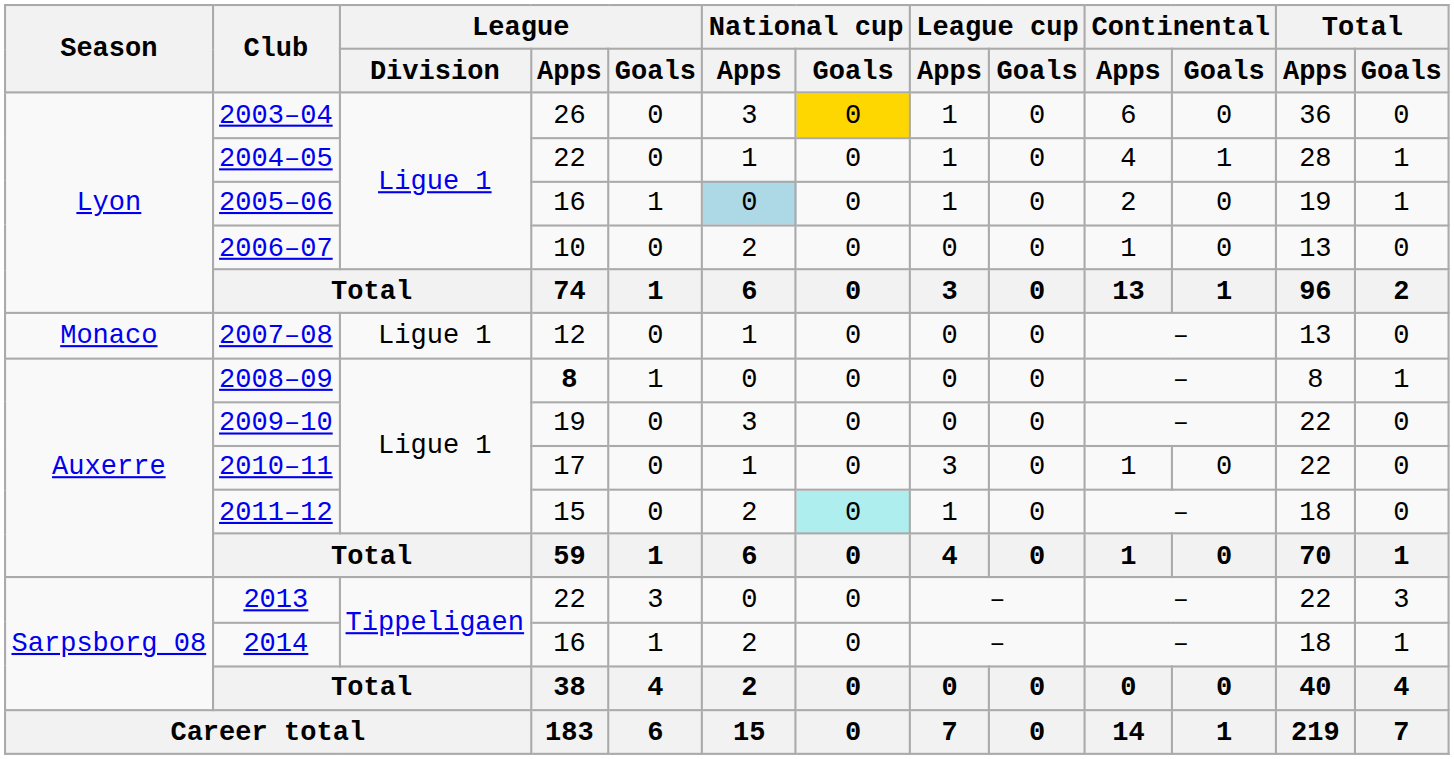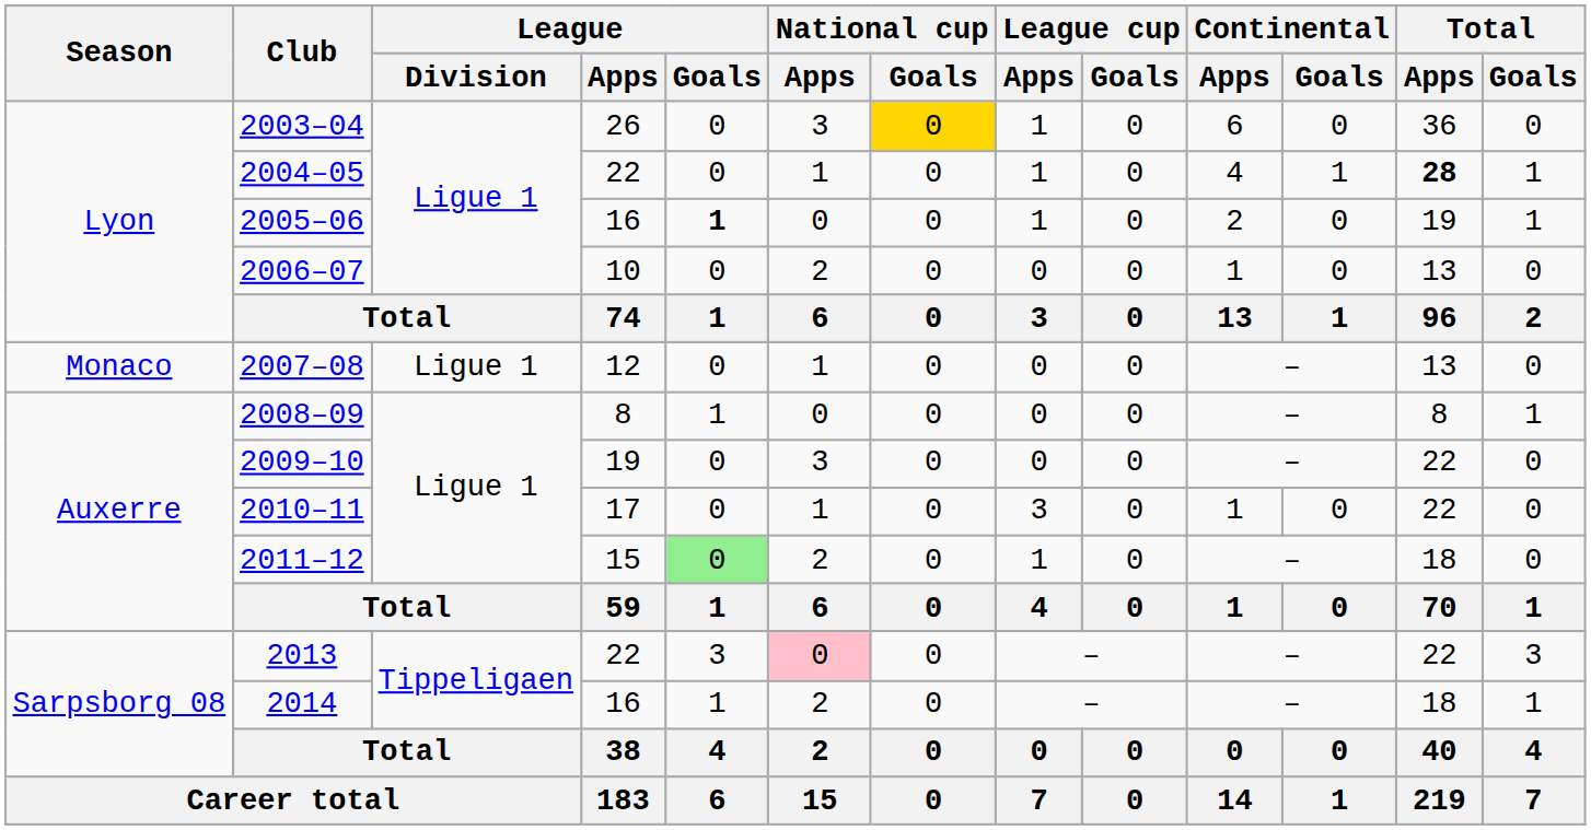2004–05 | Total / Apps: normal -> bold
2005–06 | League / Goals: normal -> bold
2005–06 | National cup / Apps: lightblue background -> no background
2008–09 | League / Apps: bold -> normal
2011–12 | League / Goals: no background -> lightgreen background
2011–12 | National cup / Goals: paleturquoise background -> no background
2013 | National cup / Apps: no background -> pink background
